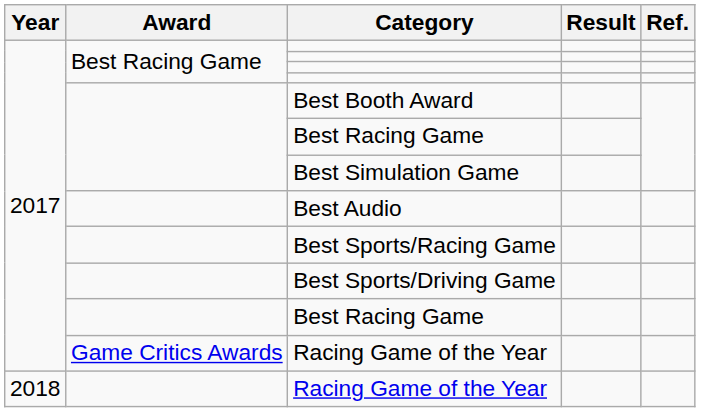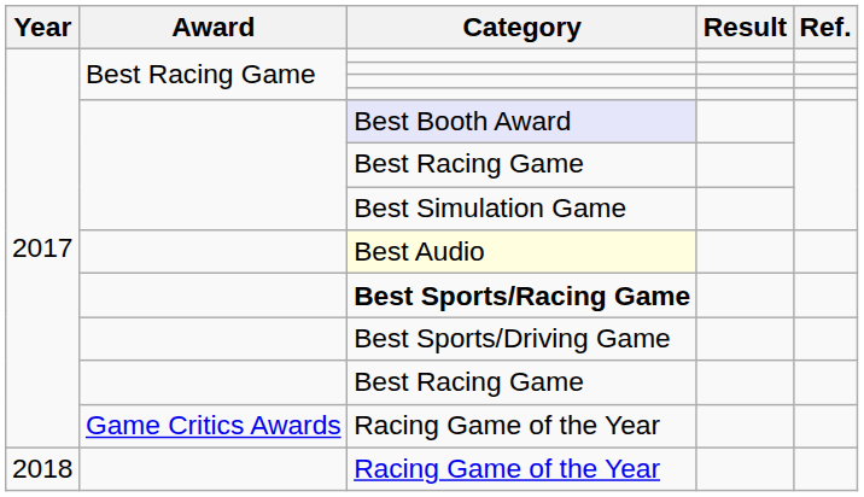Best Booth Award | Category: no background -> lavender background
Best Audio | Category: no background -> lightyellow background
Best Sports/Racing Game | Category: normal -> bold
